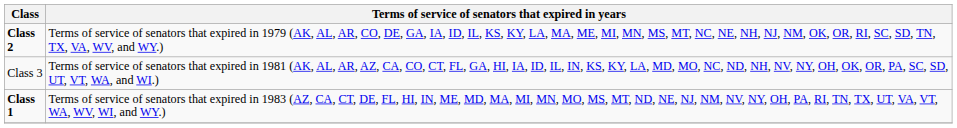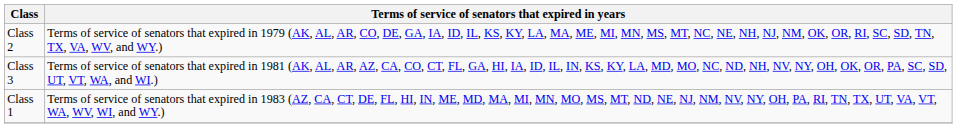Class 2 | Class: bold -> normal
Class 1 | Class: bold -> normal
